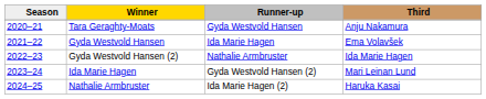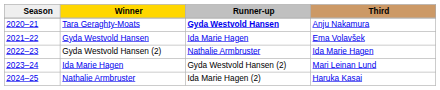Tara Geraghty-Moats | Runner-up: normal -> bold
